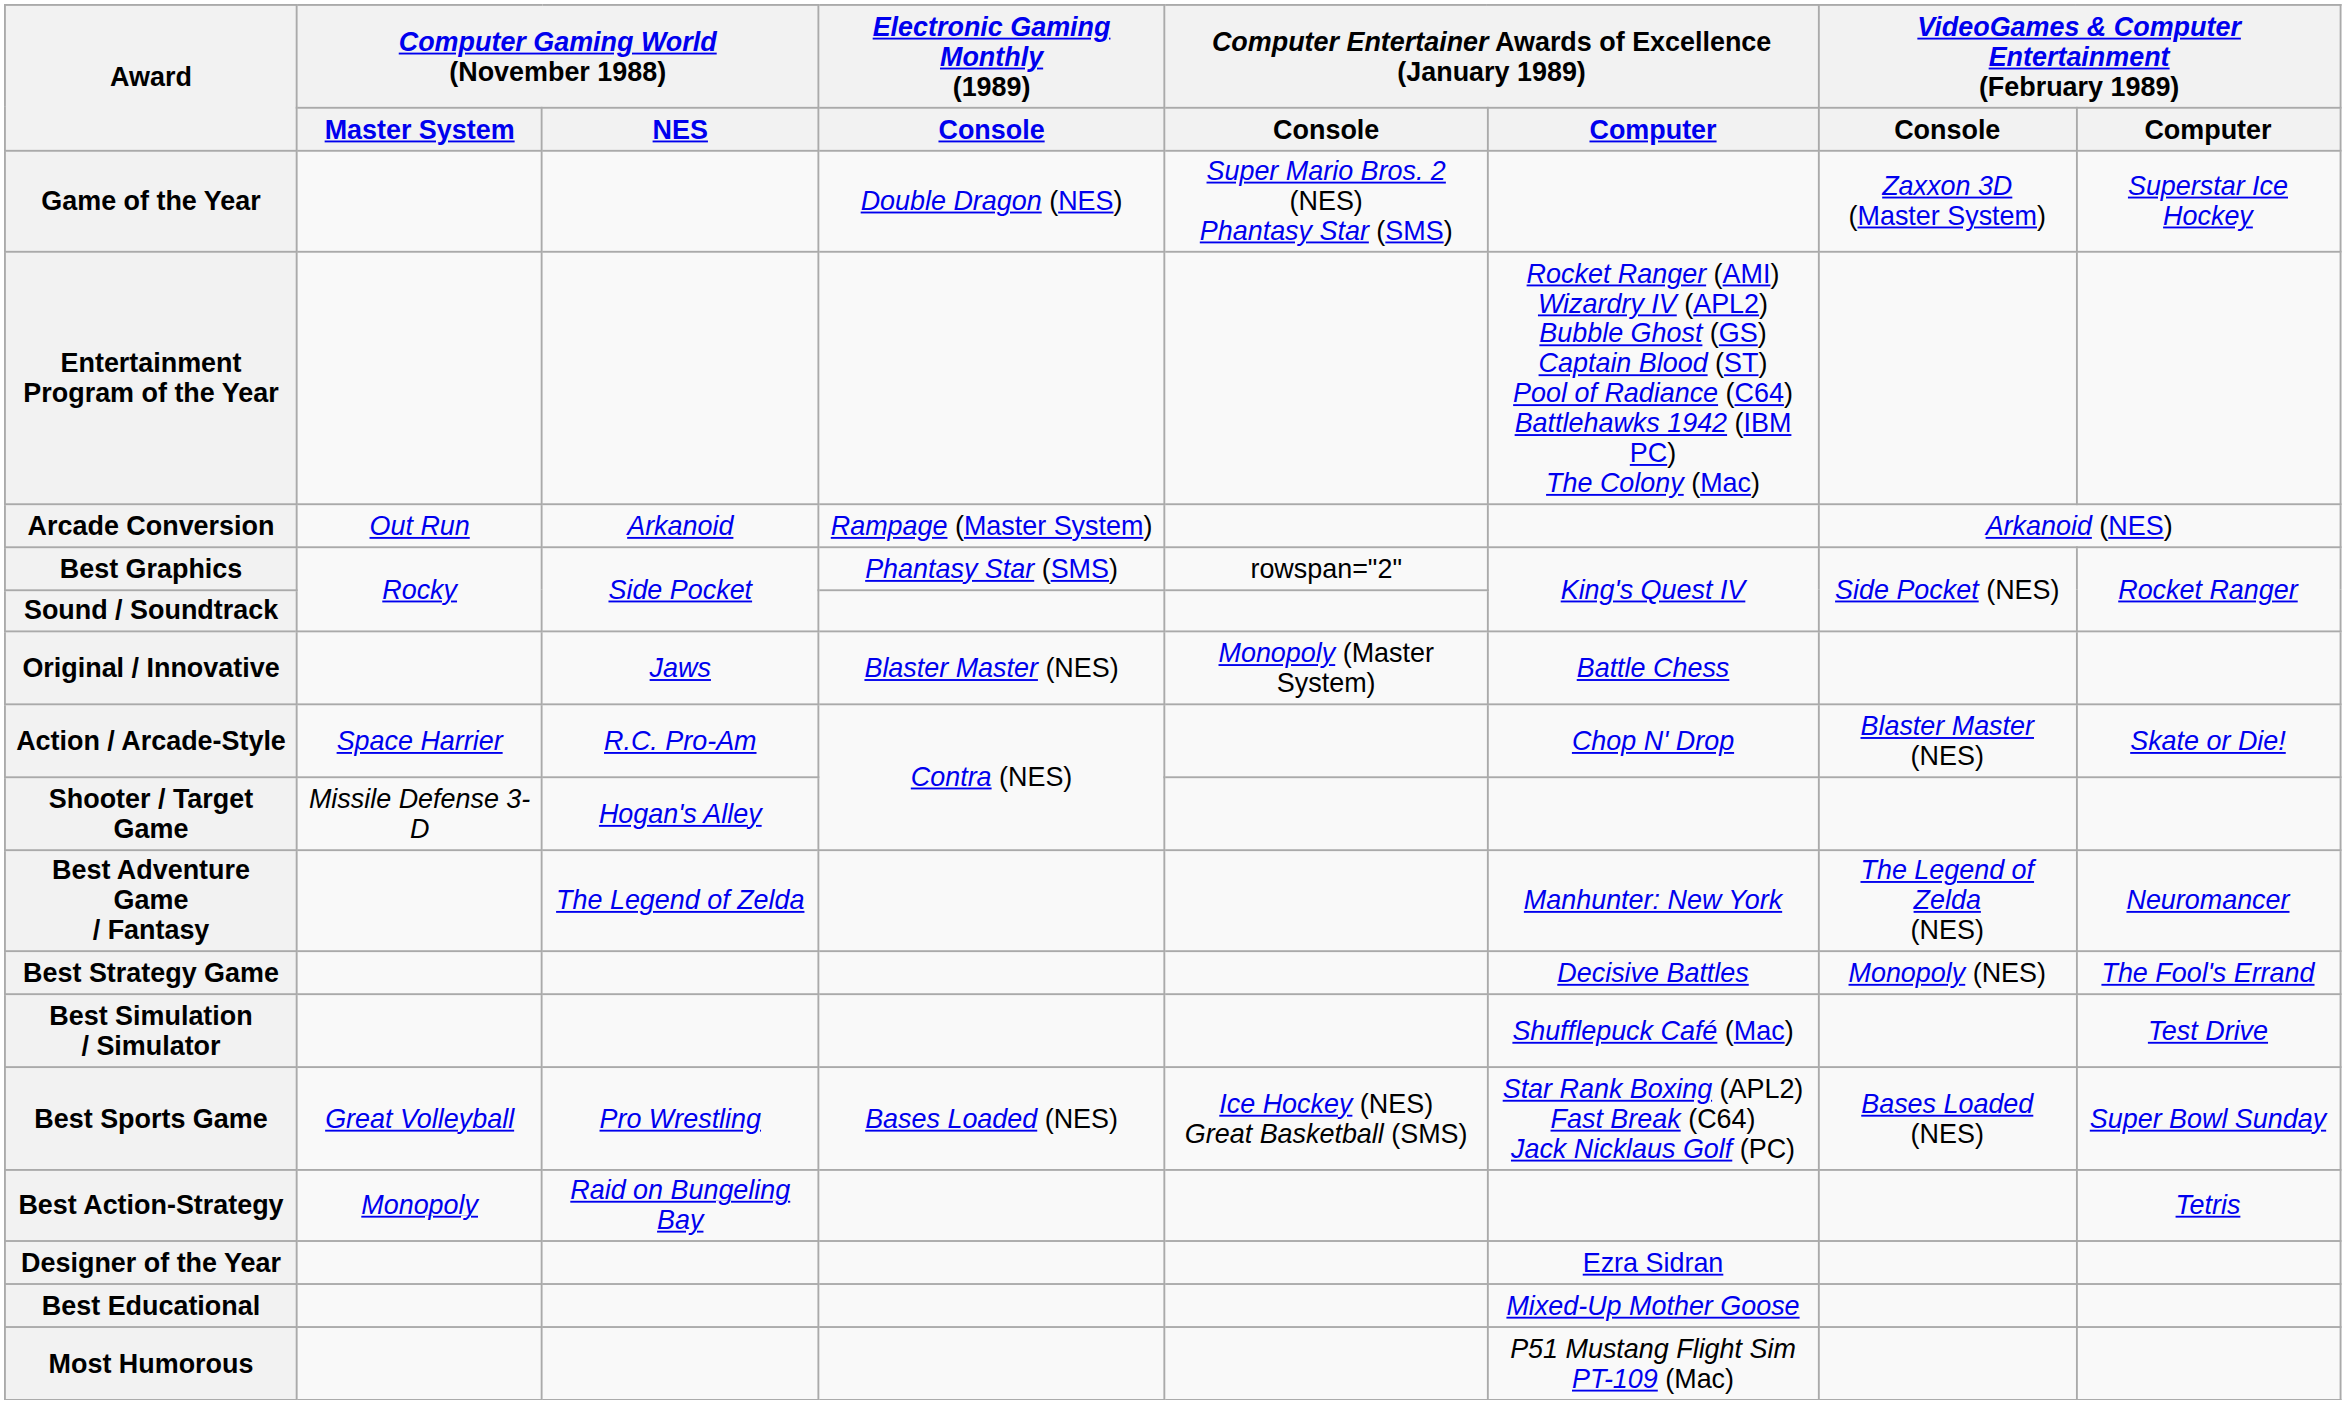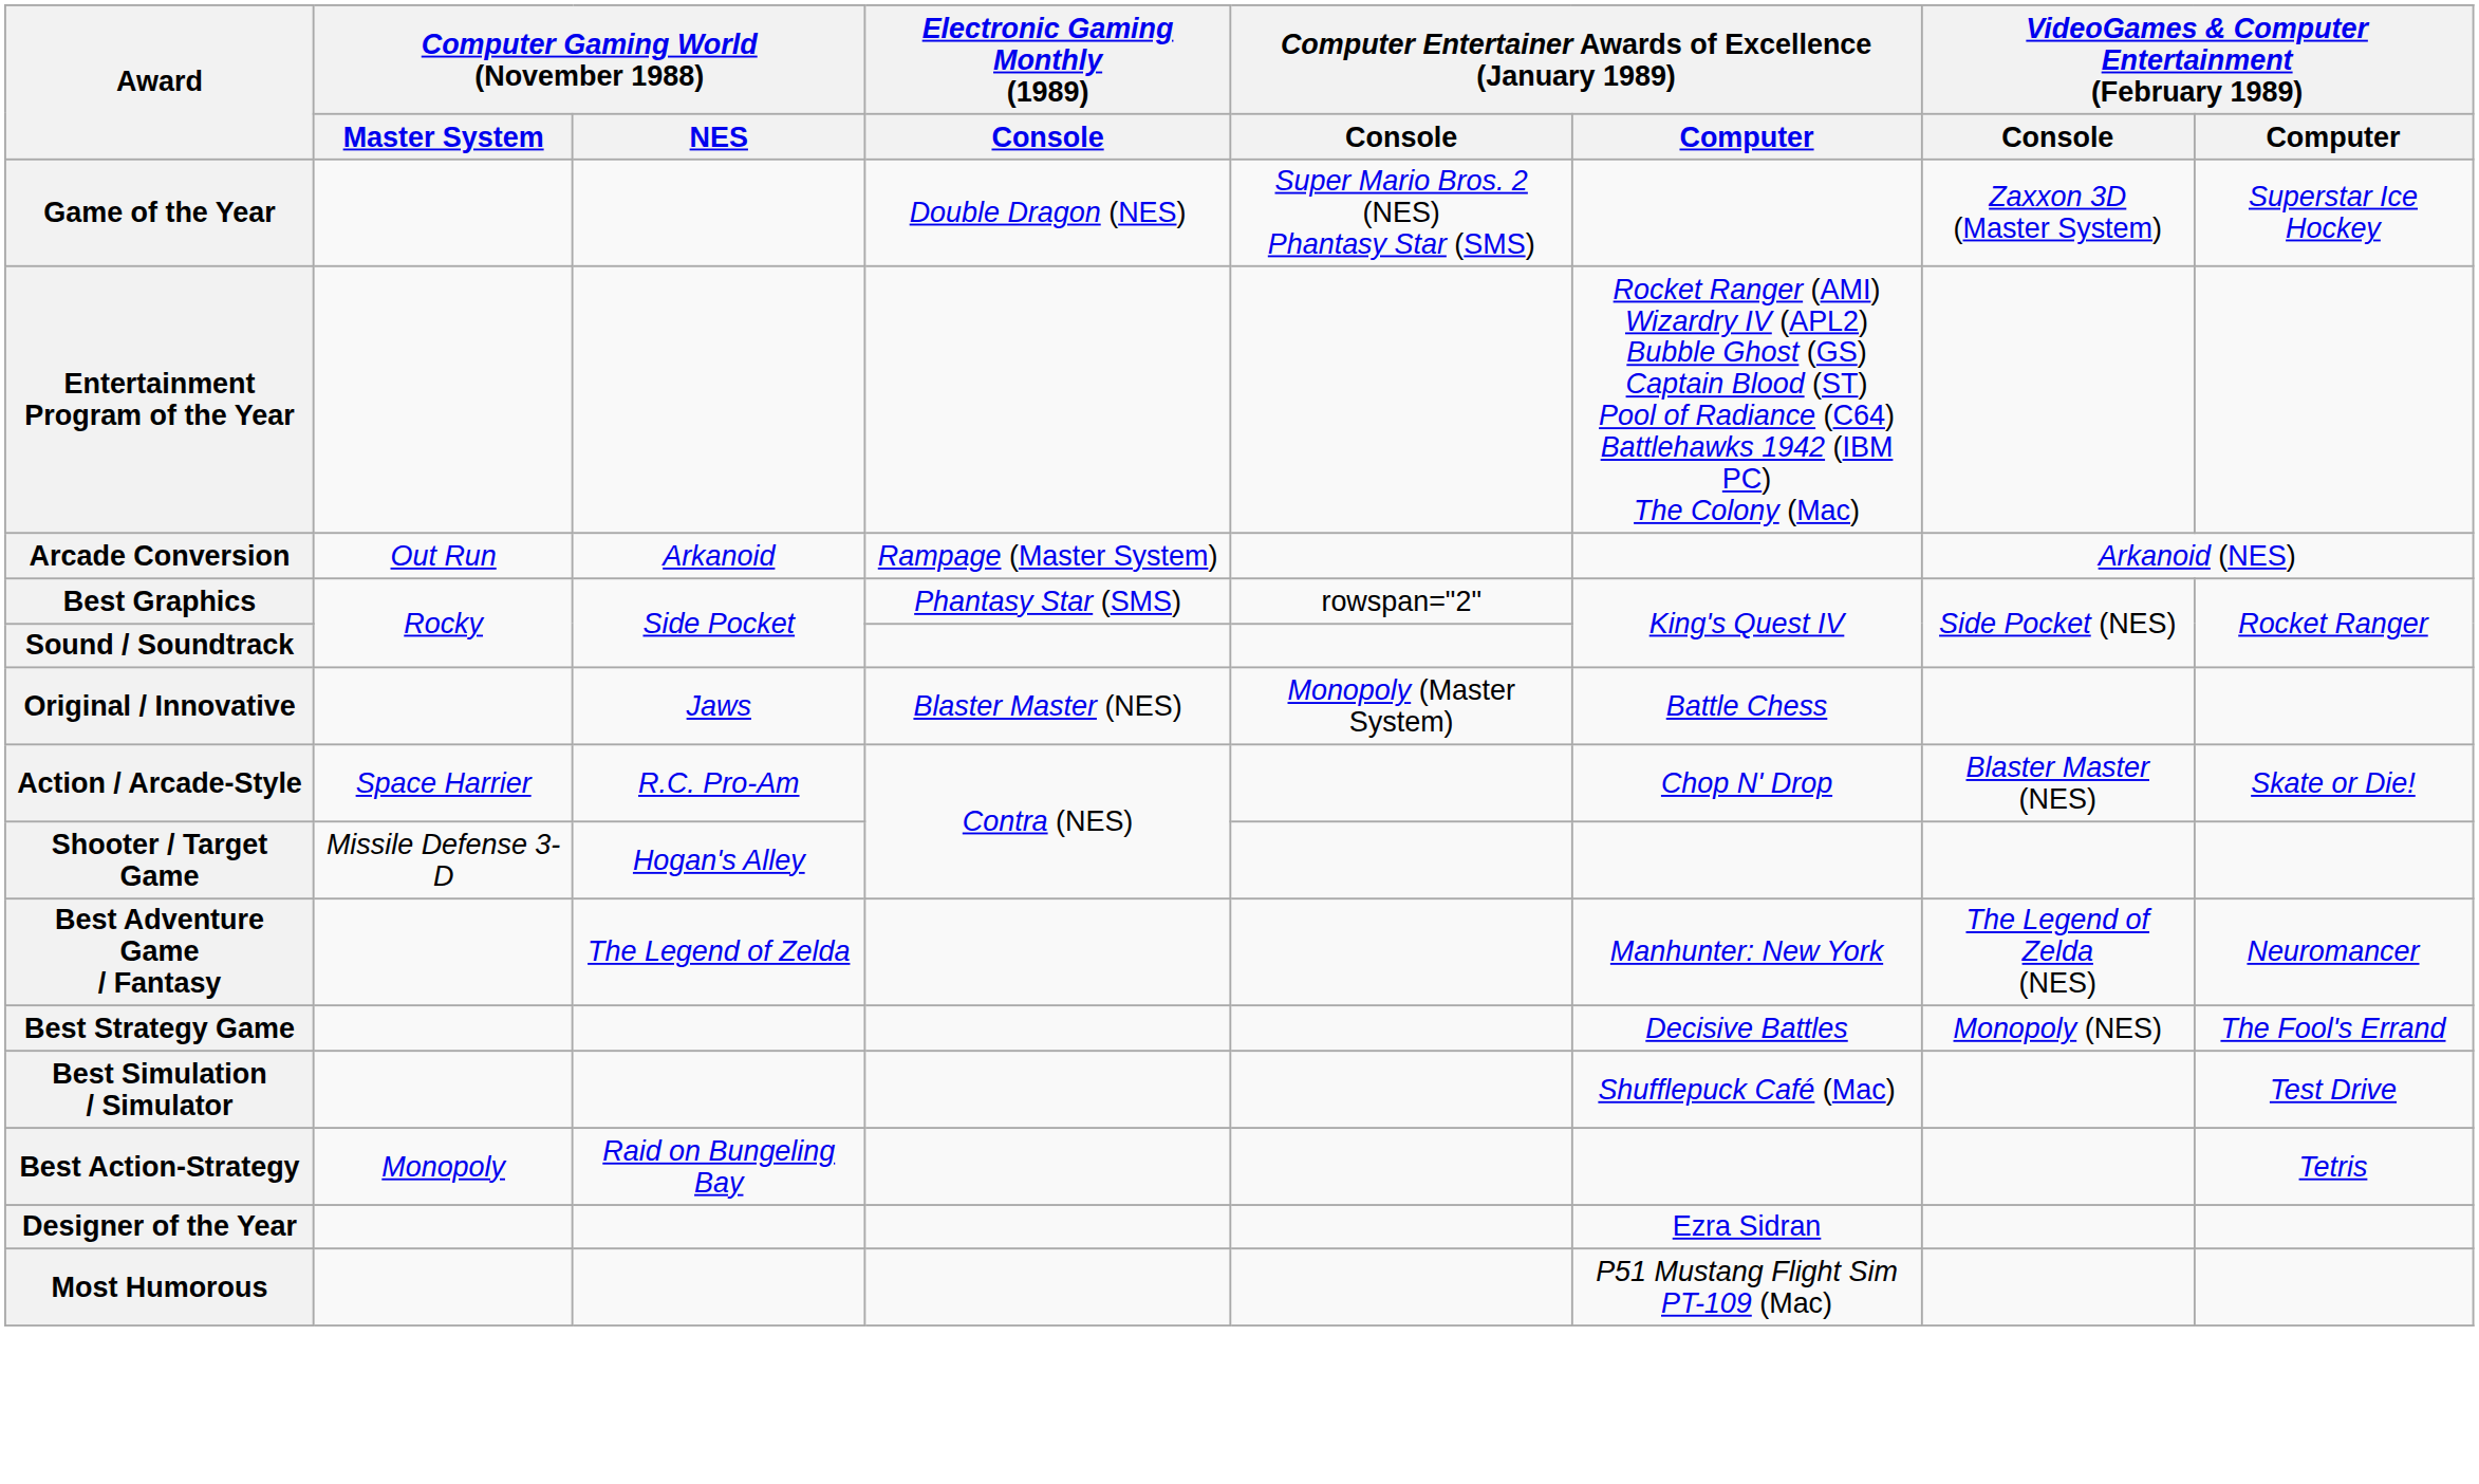- row: Best Sports Game | Great Volleyball | Pro Wrestling | Bases Loaded (NES) | Ice Hockey (NES) Great Basketball (SMS) | Star Rank Boxing (APL2) Fast Break (C64) Jack Nicklaus Golf (PC) | Bases Loaded (NES) | Super Bowl Sunday
- row: Best Educational | Mixed-Up Mother Goose
